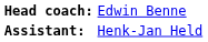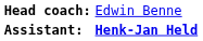Assistant: | column 2: normal -> bold
